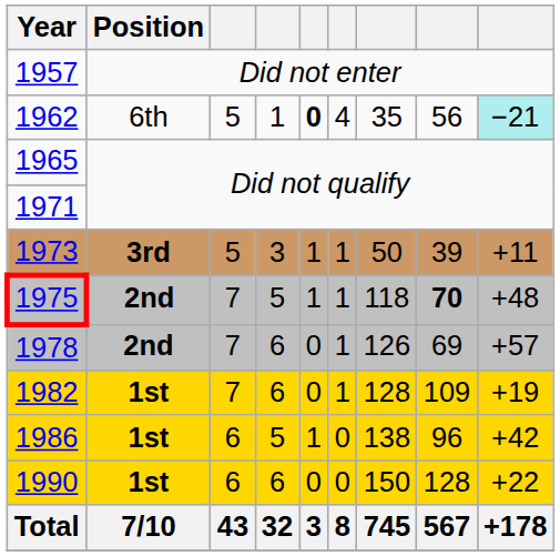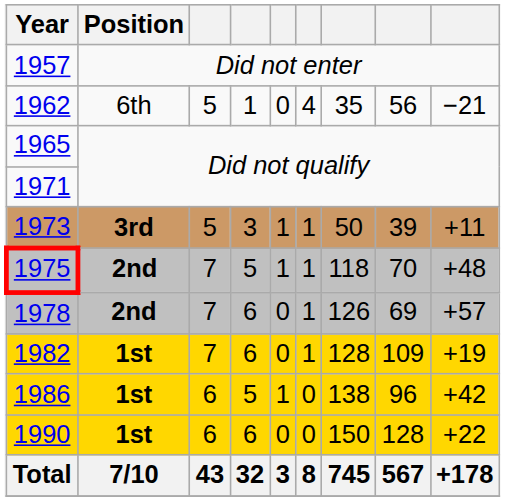1962 | column 5: bold -> normal
1962 | column 9: paleturquoise background -> no background
1975 | column 8: bold -> normal
